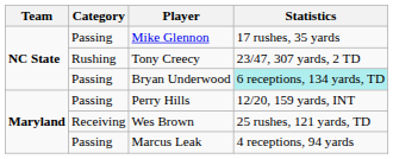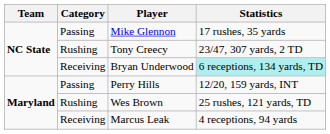Bryan Underwood | Category: Passing -> Receiving
Wes Brown | Category: Receiving -> Rushing
Marcus Leak | Category: Passing -> Receiving
